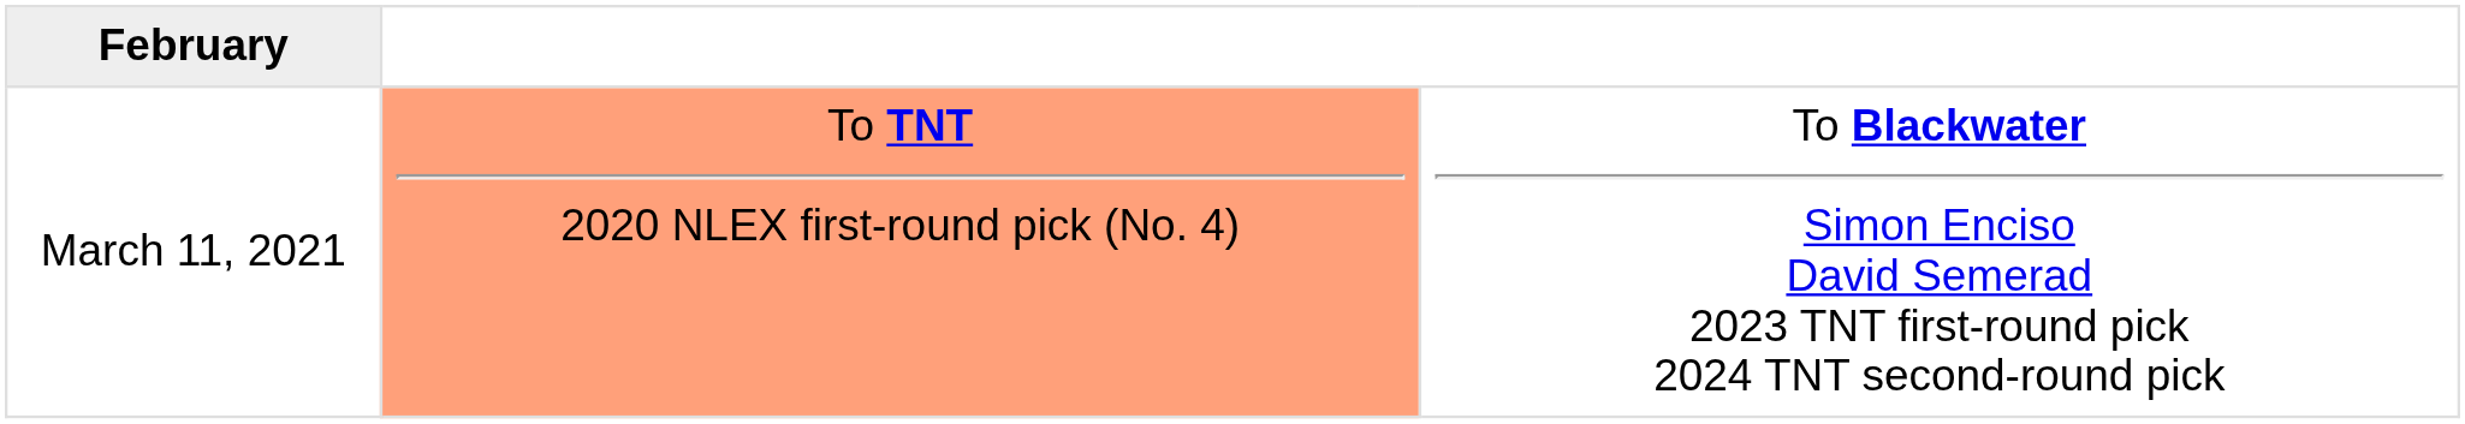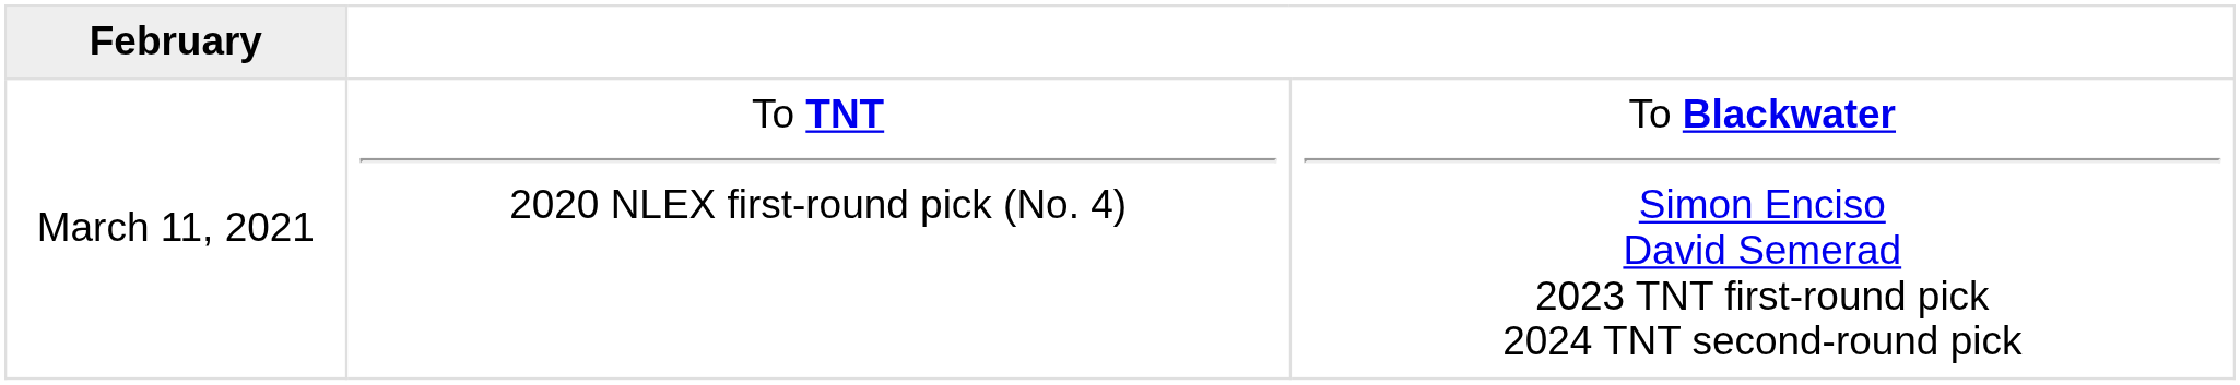March 11, 2021 | column 2: lightsalmon background -> no background
